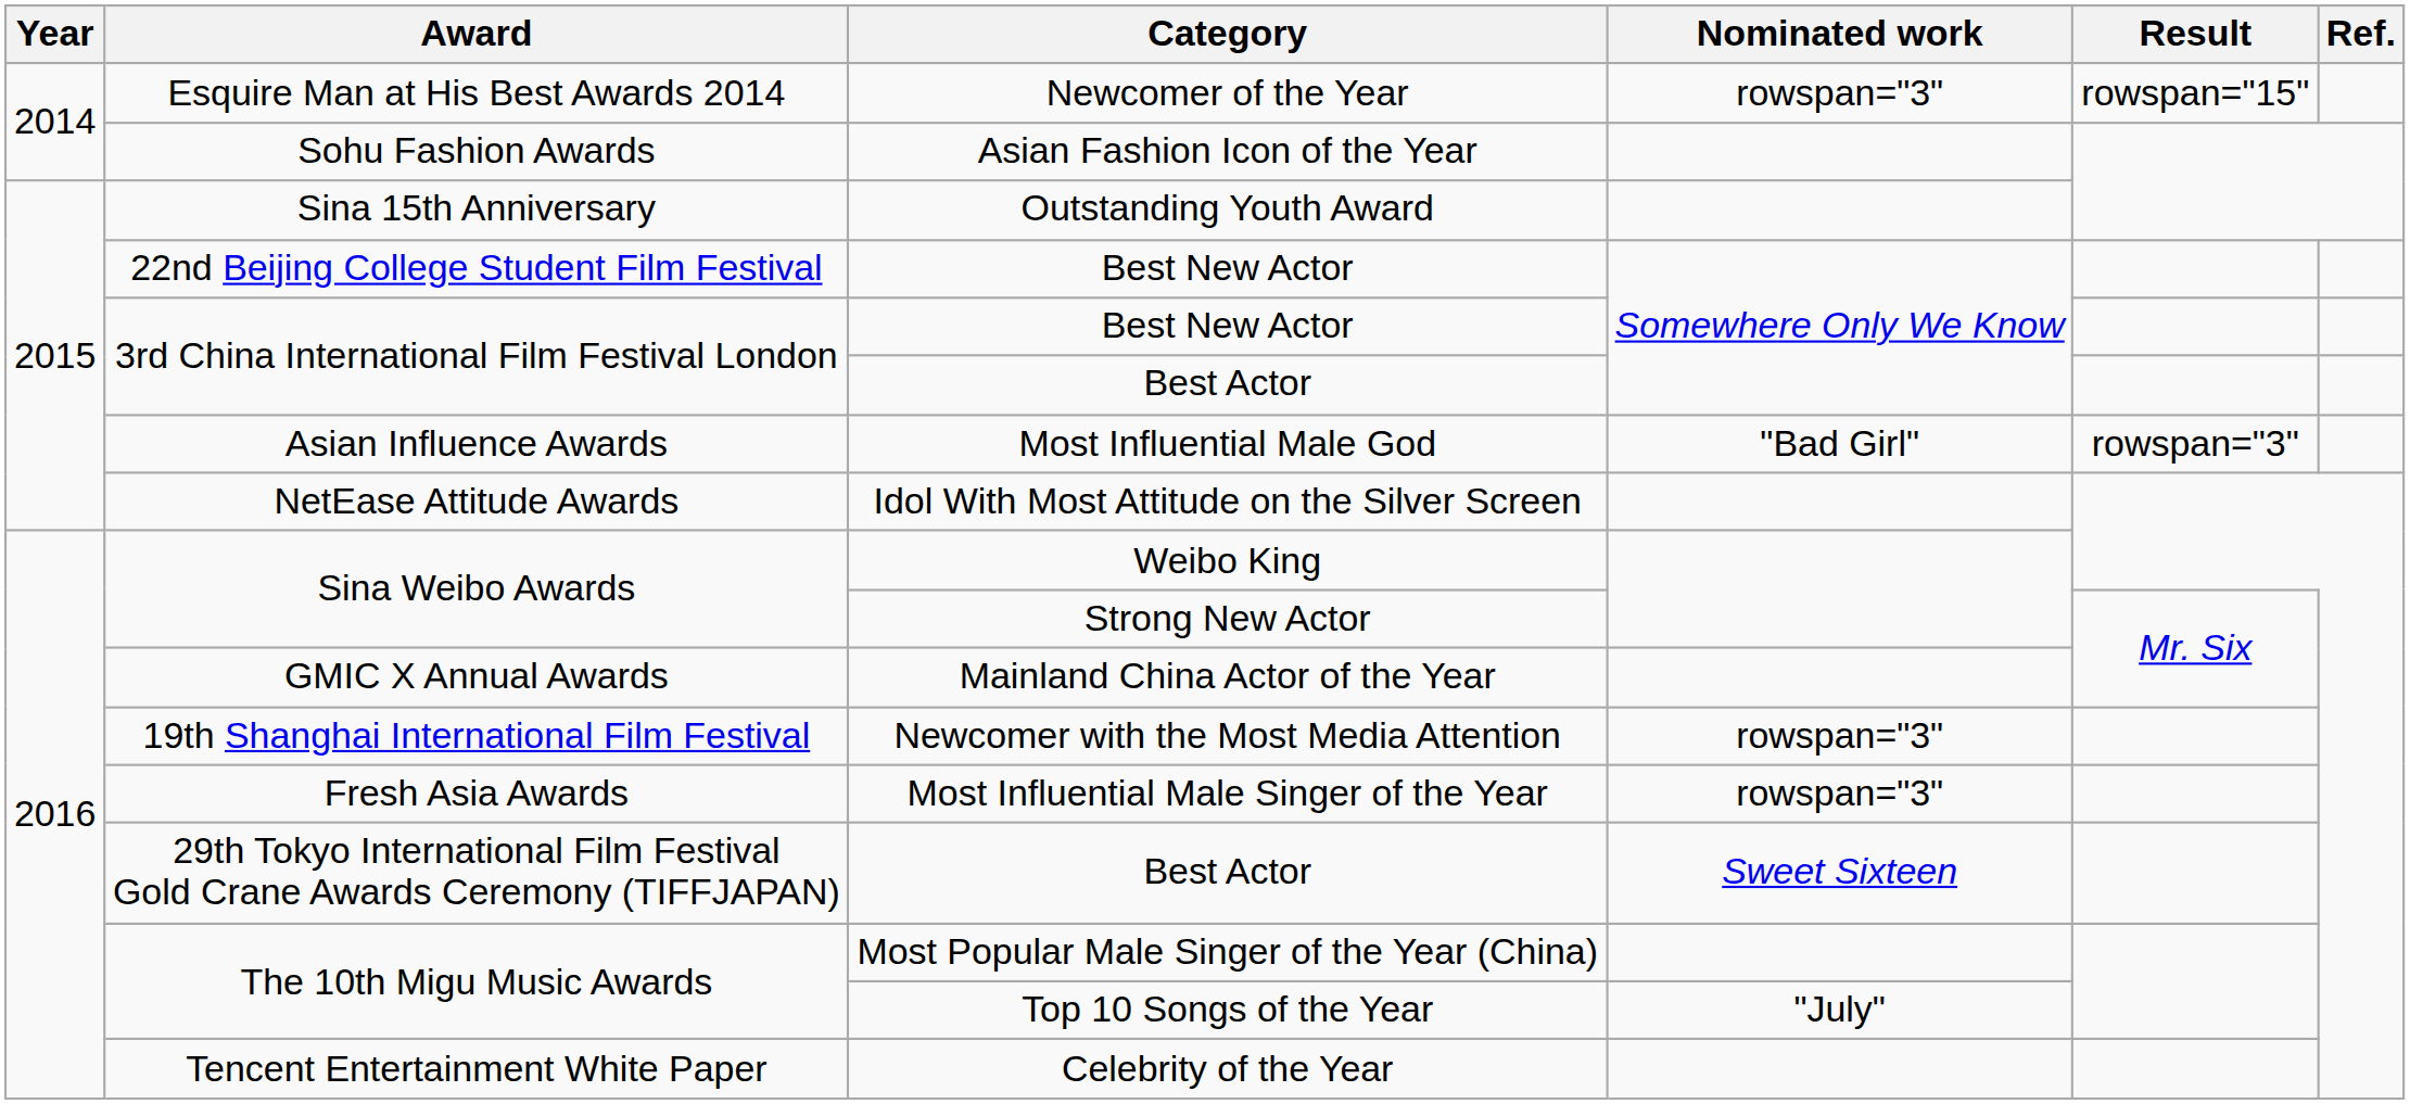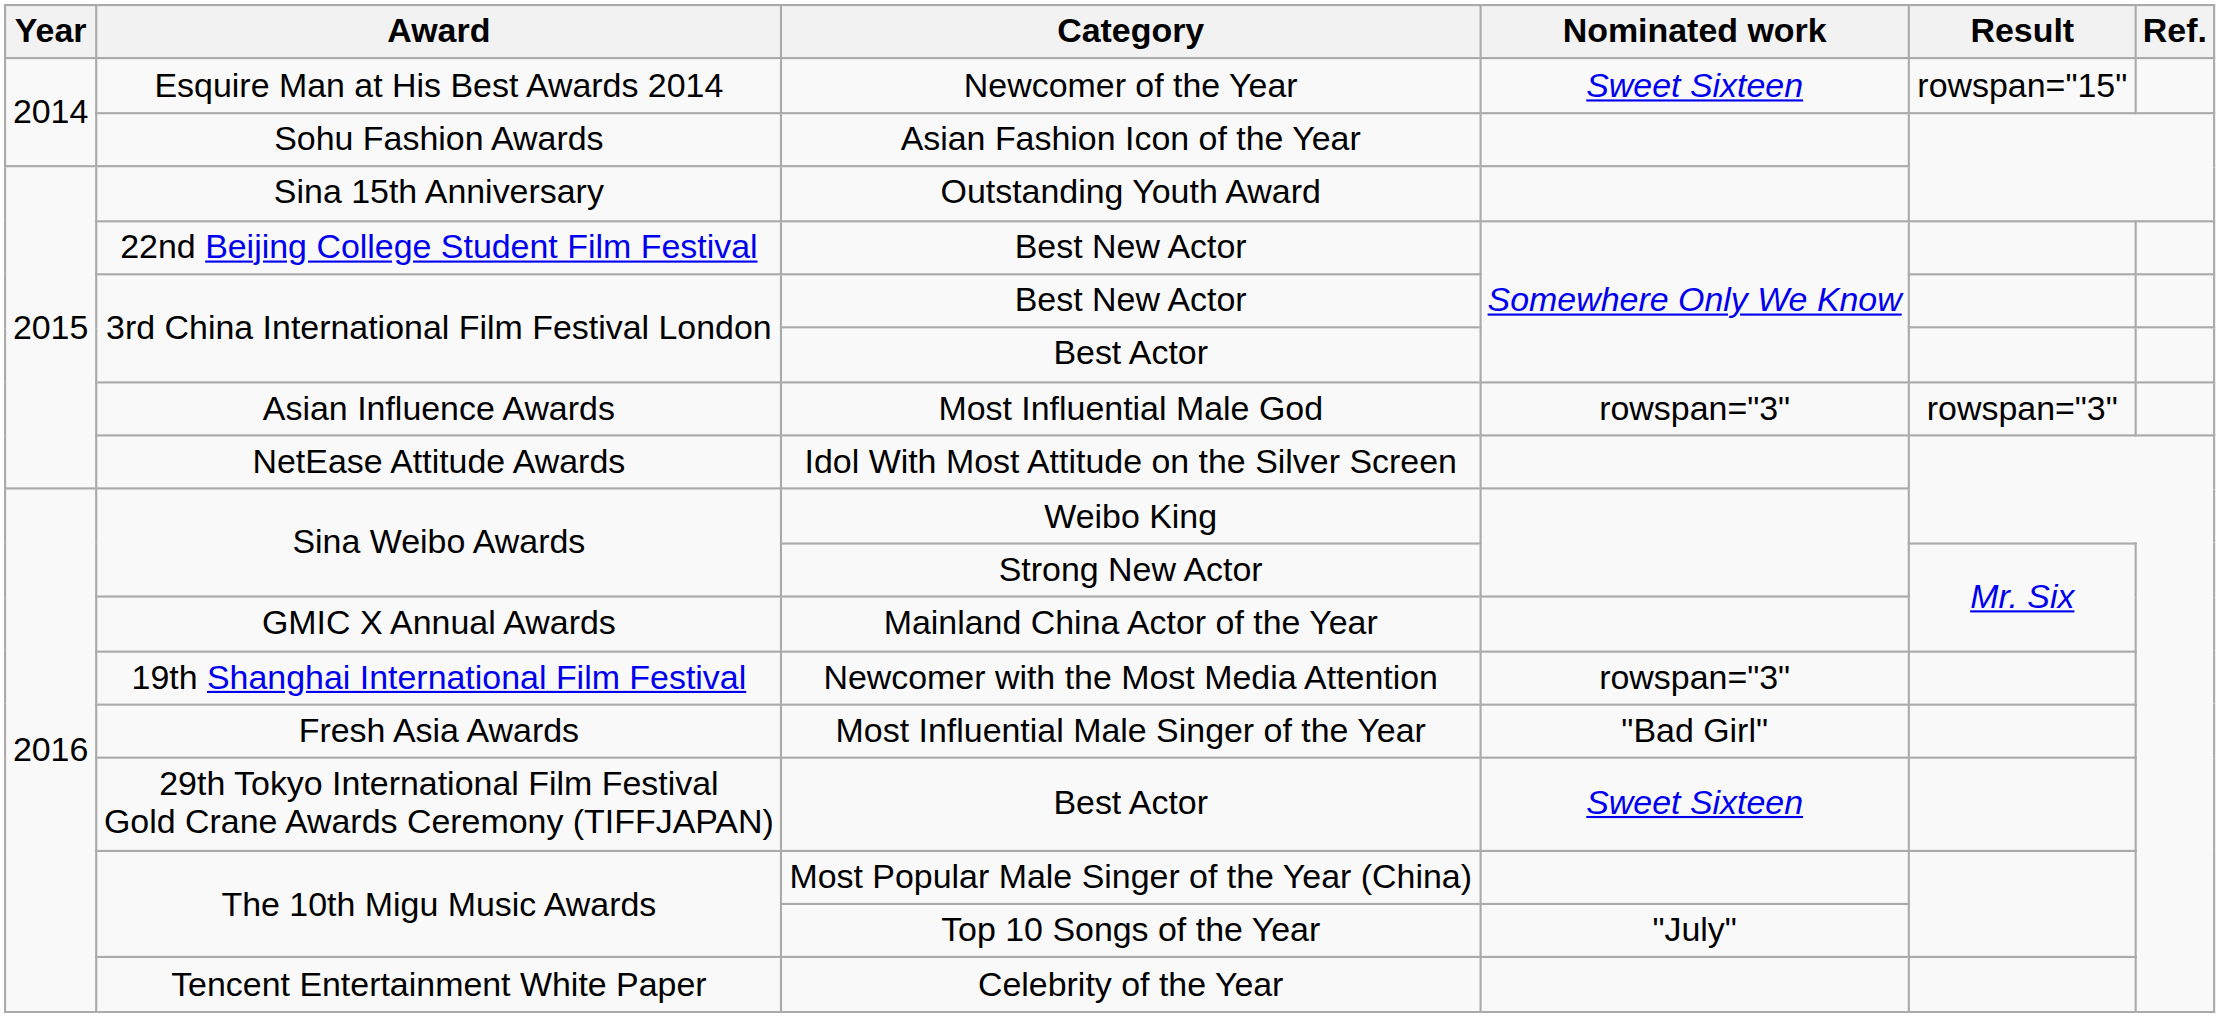Newcomer of the Year | Nominated work: rowspan="3" -> Sweet Sixteen
Most Influential Male God | Nominated work: "Bad Girl" -> rowspan="3"
Most Influential Male Singer of the Year | Nominated work: rowspan="3" -> "Bad Girl"
